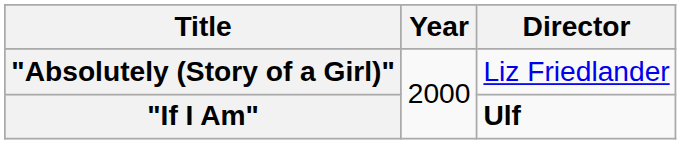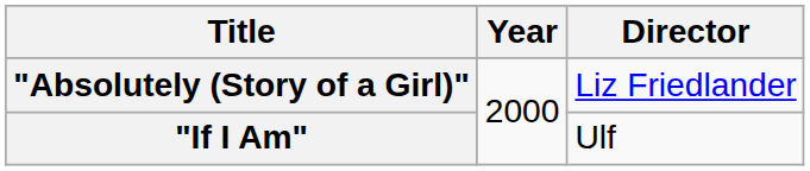"If I Am" | Director: bold -> normal
